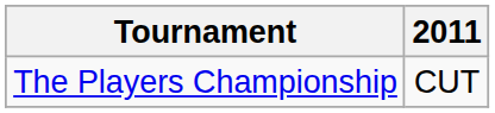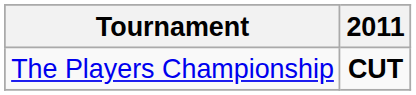The Players Championship | 2011: normal -> bold
